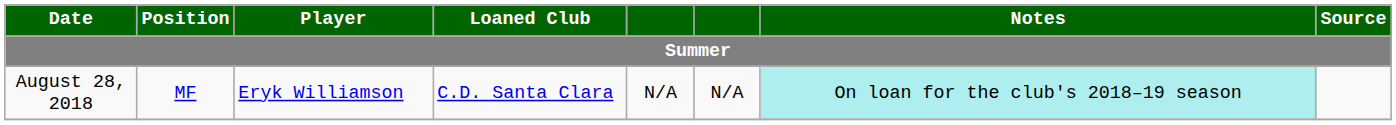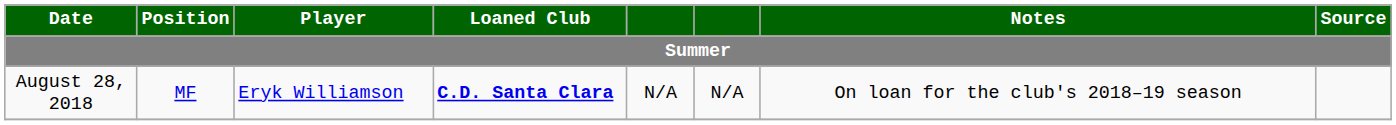August 28, 2018 | Loaned Club: normal -> bold
August 28, 2018 | Notes: paleturquoise background -> no background
